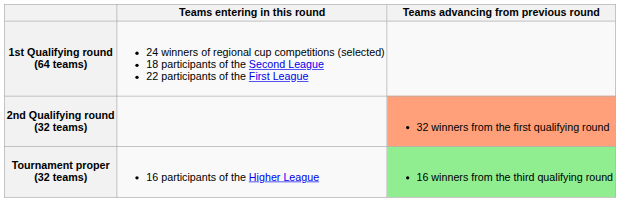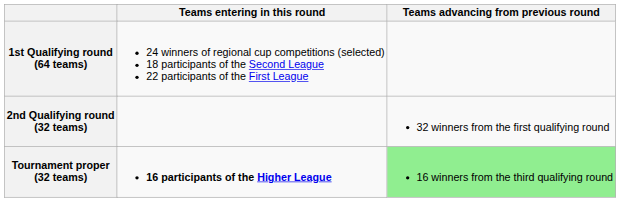2nd Qualifying round (32 teams) | Teams advancing from previous round: lightsalmon background -> no background
Tournament proper (32 teams) | Teams entering in this round: normal -> bold
